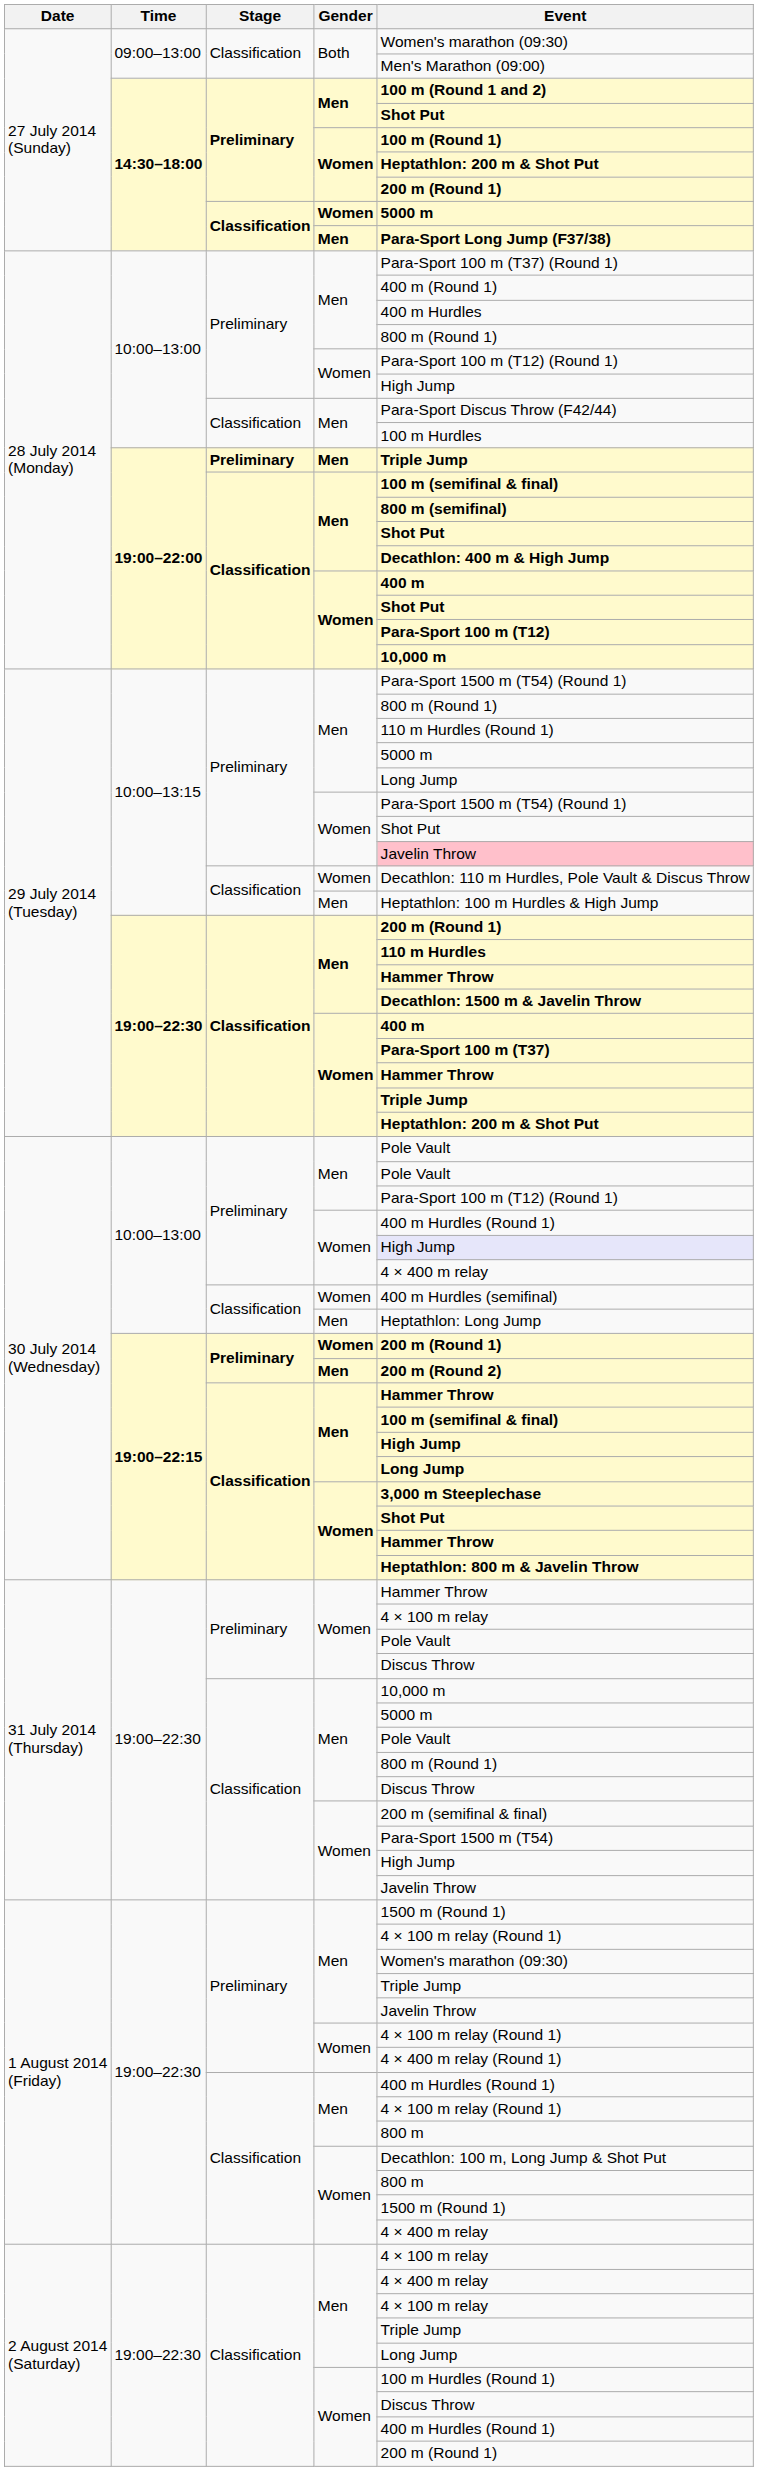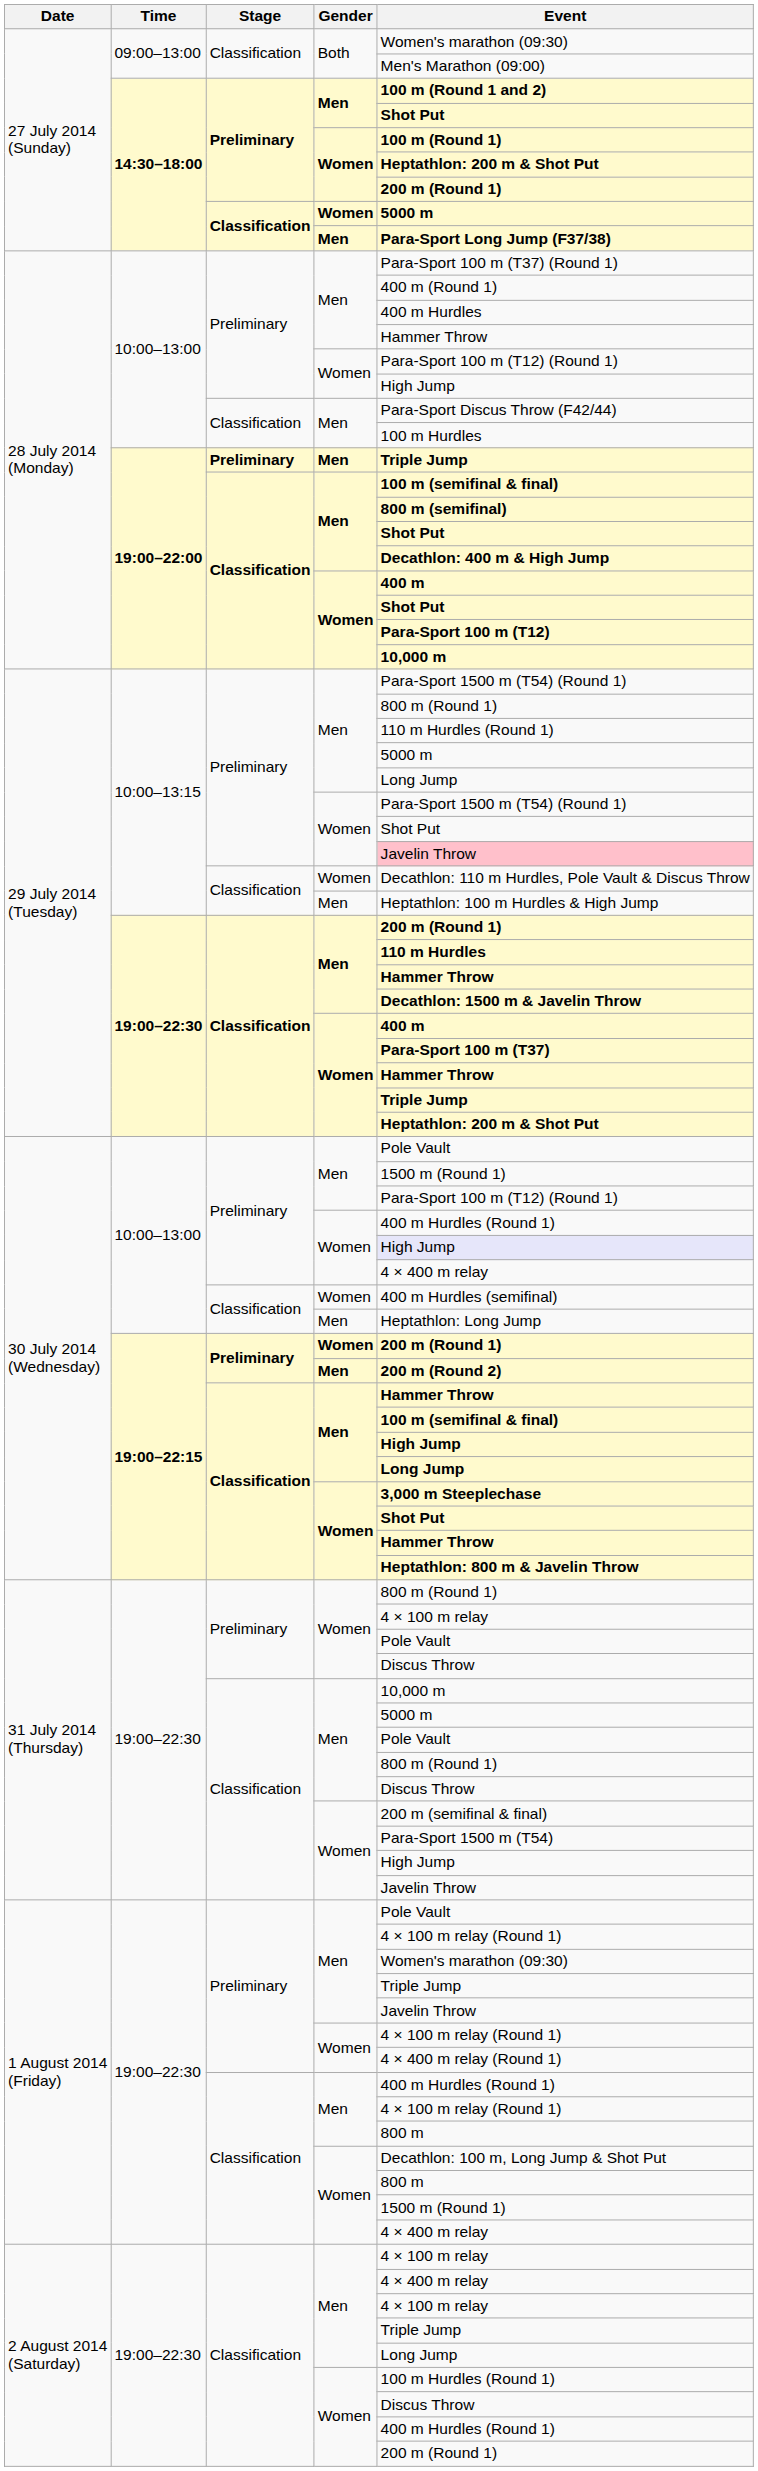row 14 | Event: 800 m (Round 1) -> Hammer Throw
row 48 | Event: Pole Vault -> 1500 m (Round 1)
row 65 | Event: Hammer Throw -> 800 m (Round 1)
row 78 | Event: 1500 m (Round 1) -> Pole Vault
